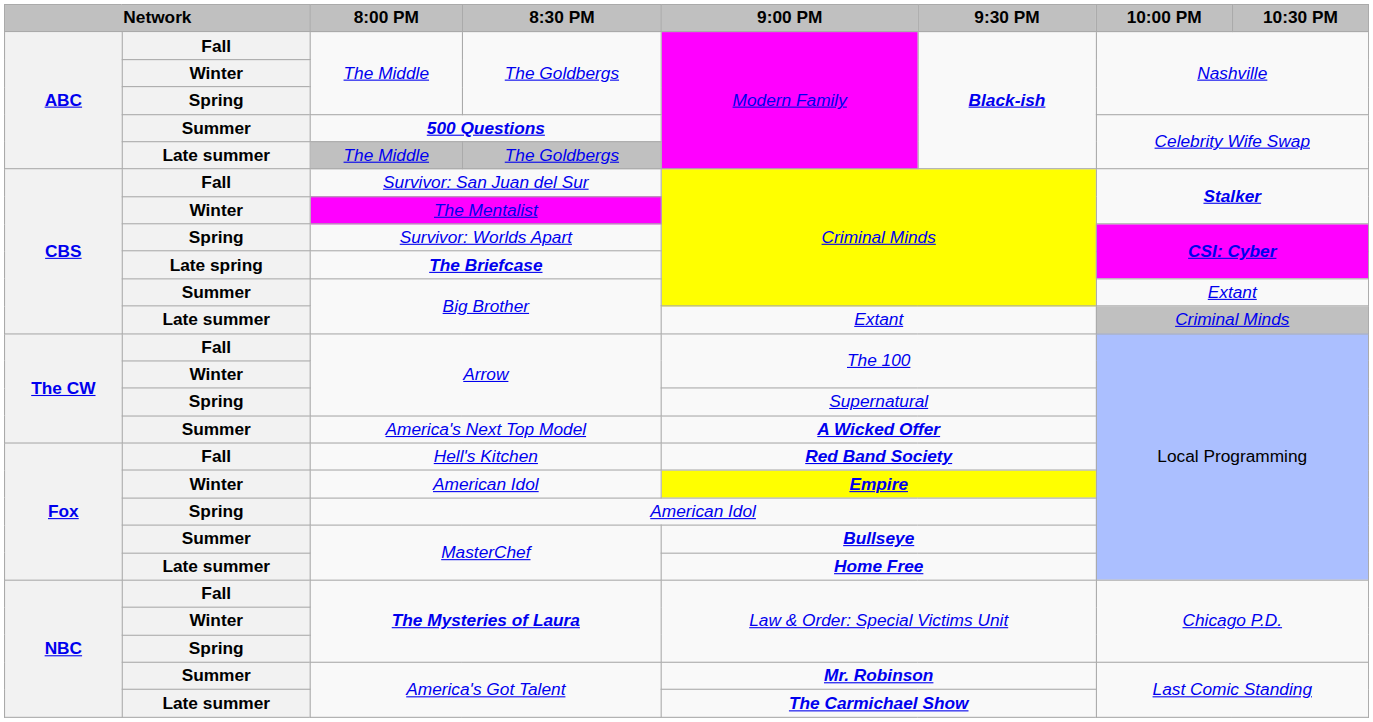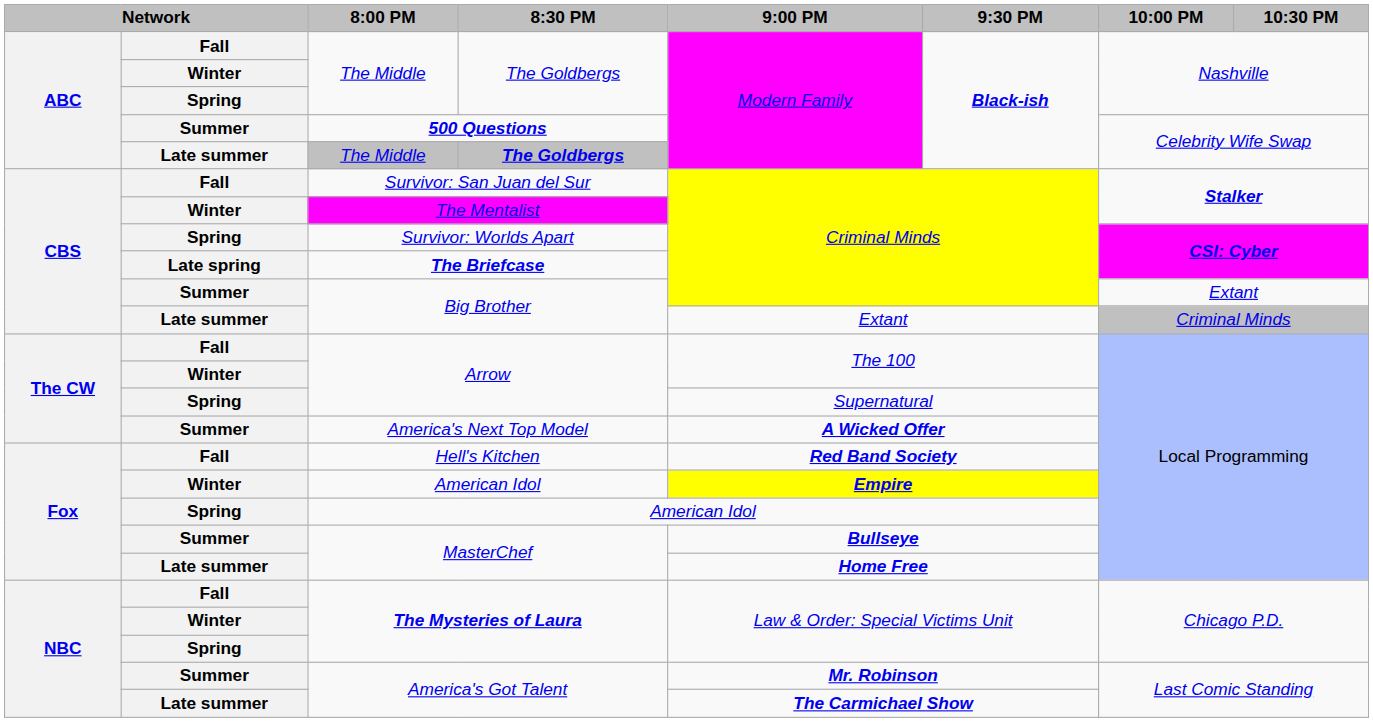Late summer / The Middle | 8:30 PM: normal -> bold
